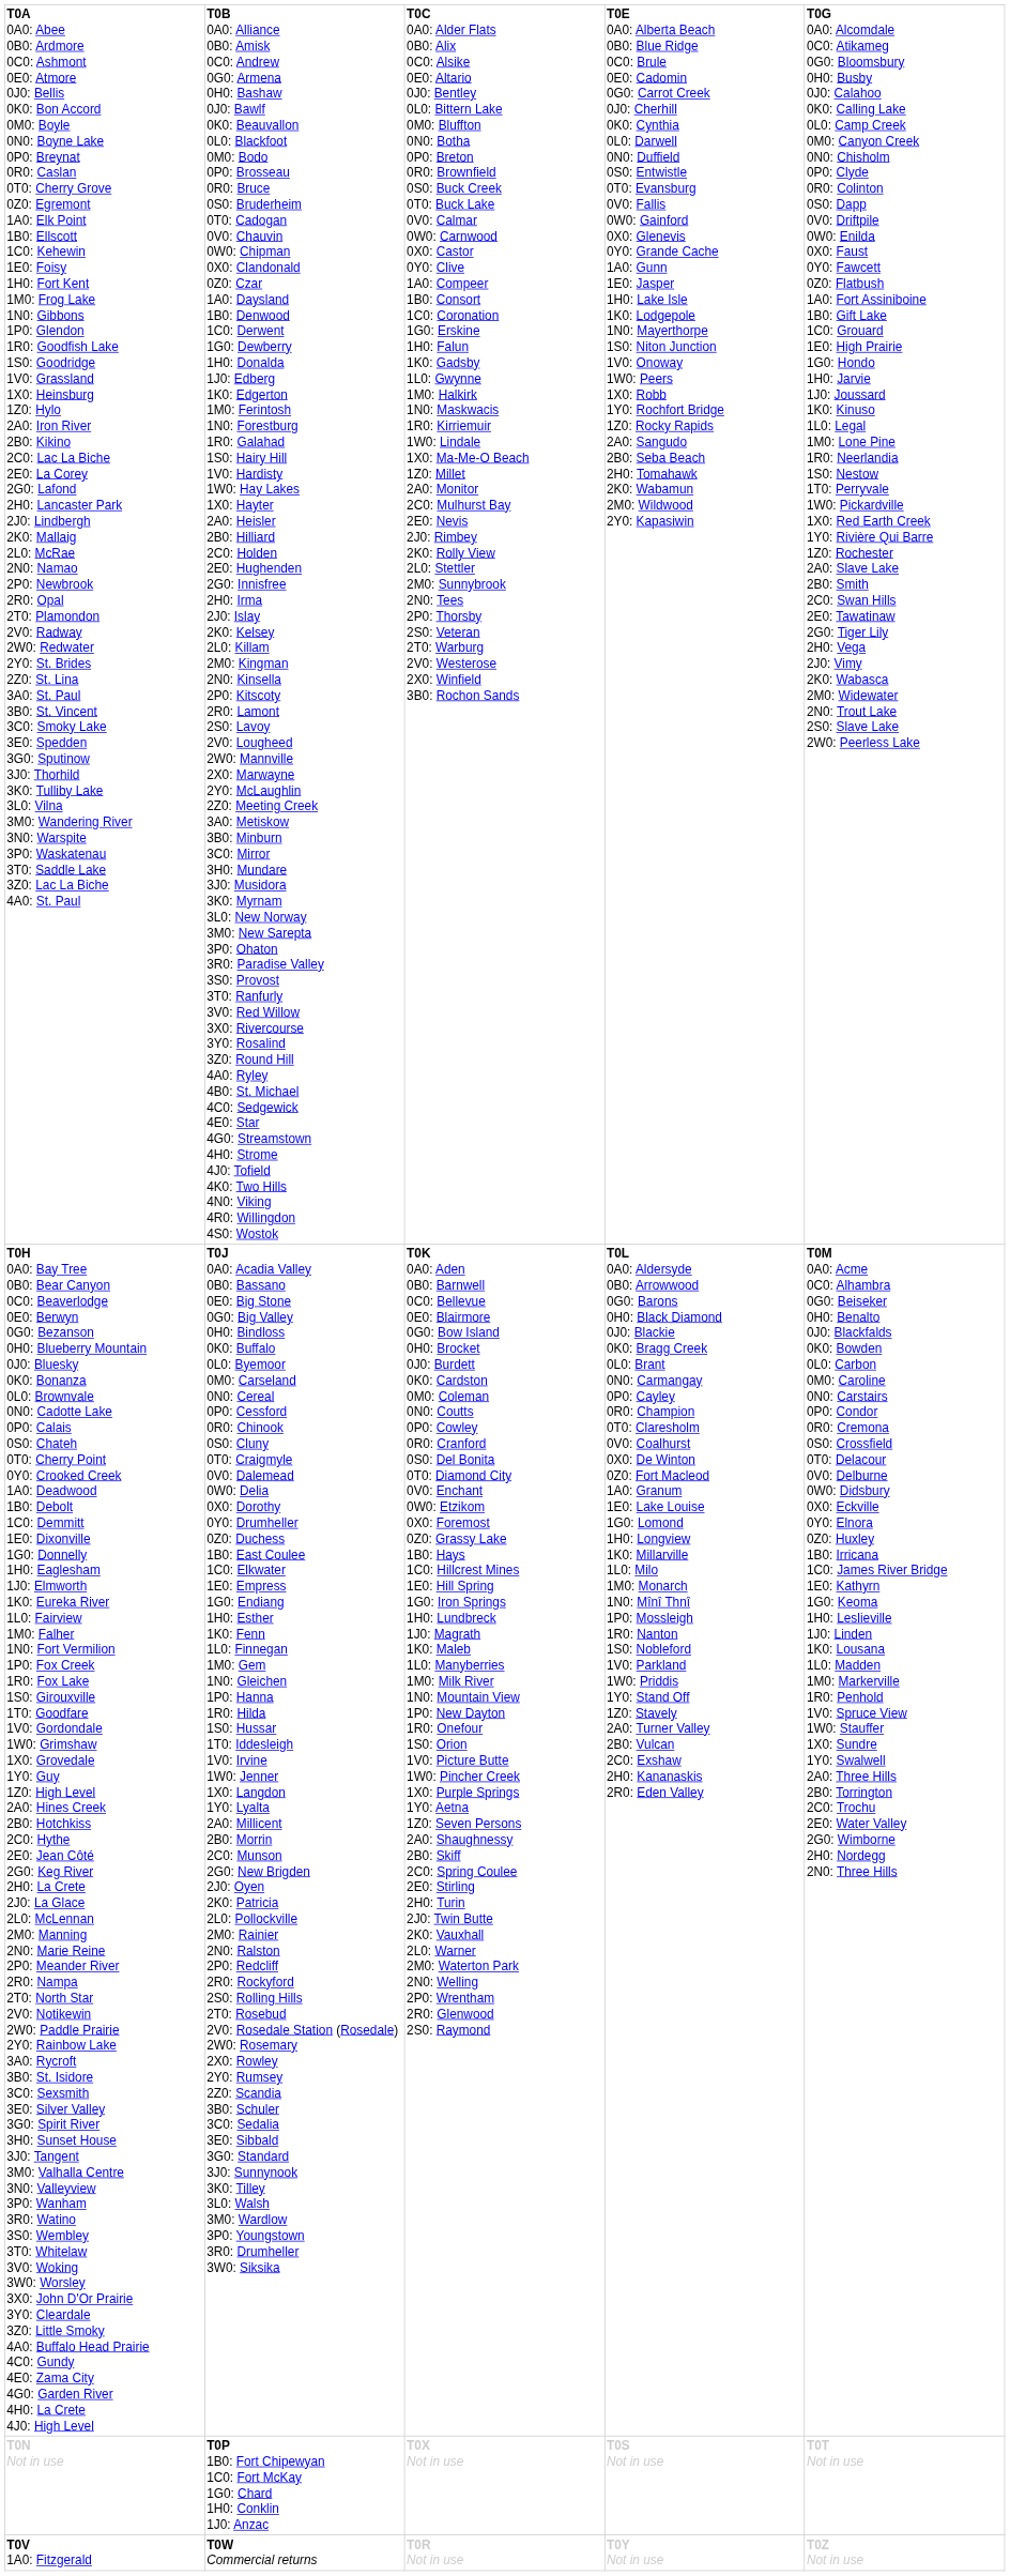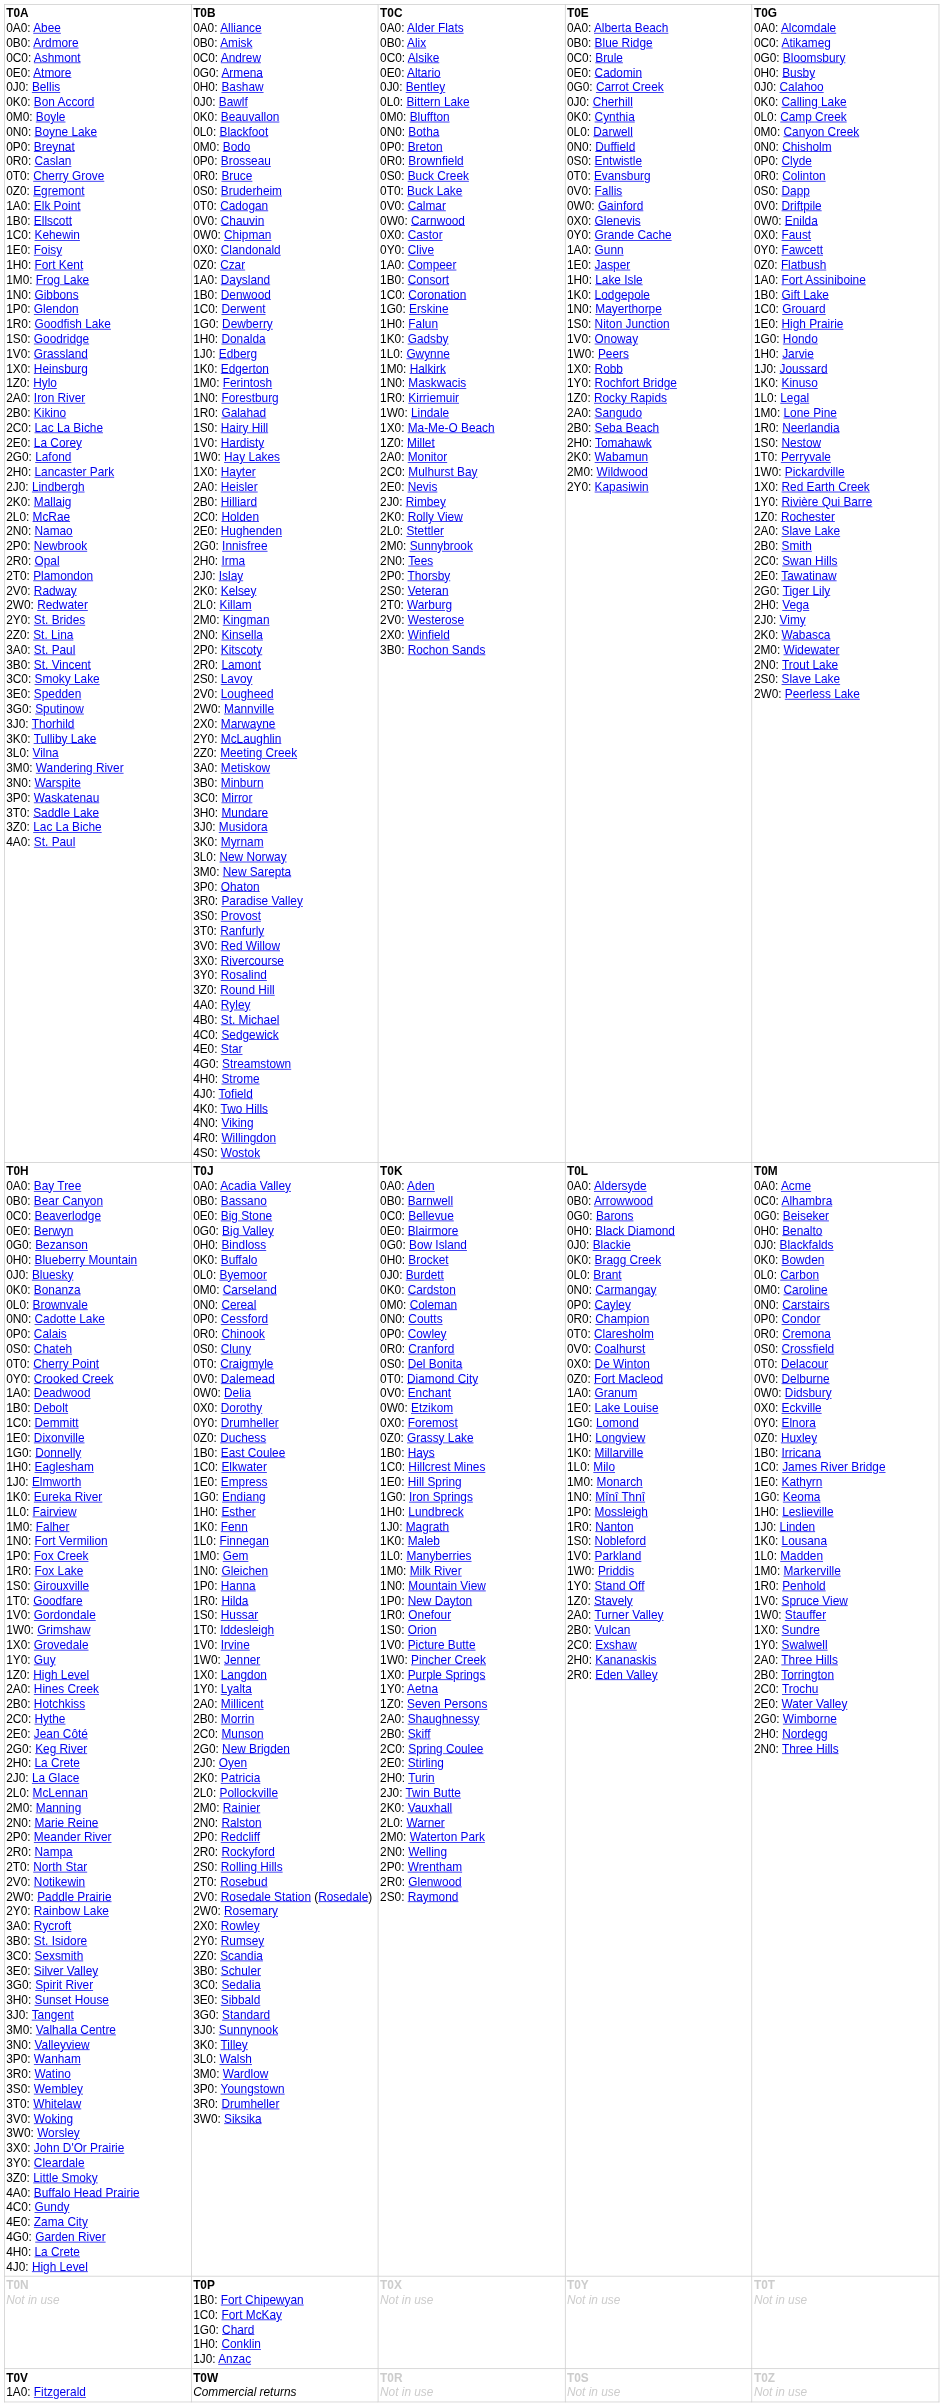T0N Not in use | column 4: T0S Not in use -> T0Y Not in use
T0V 1A0: Fitzgerald | column 4: T0Y Not in use -> T0S Not in use
